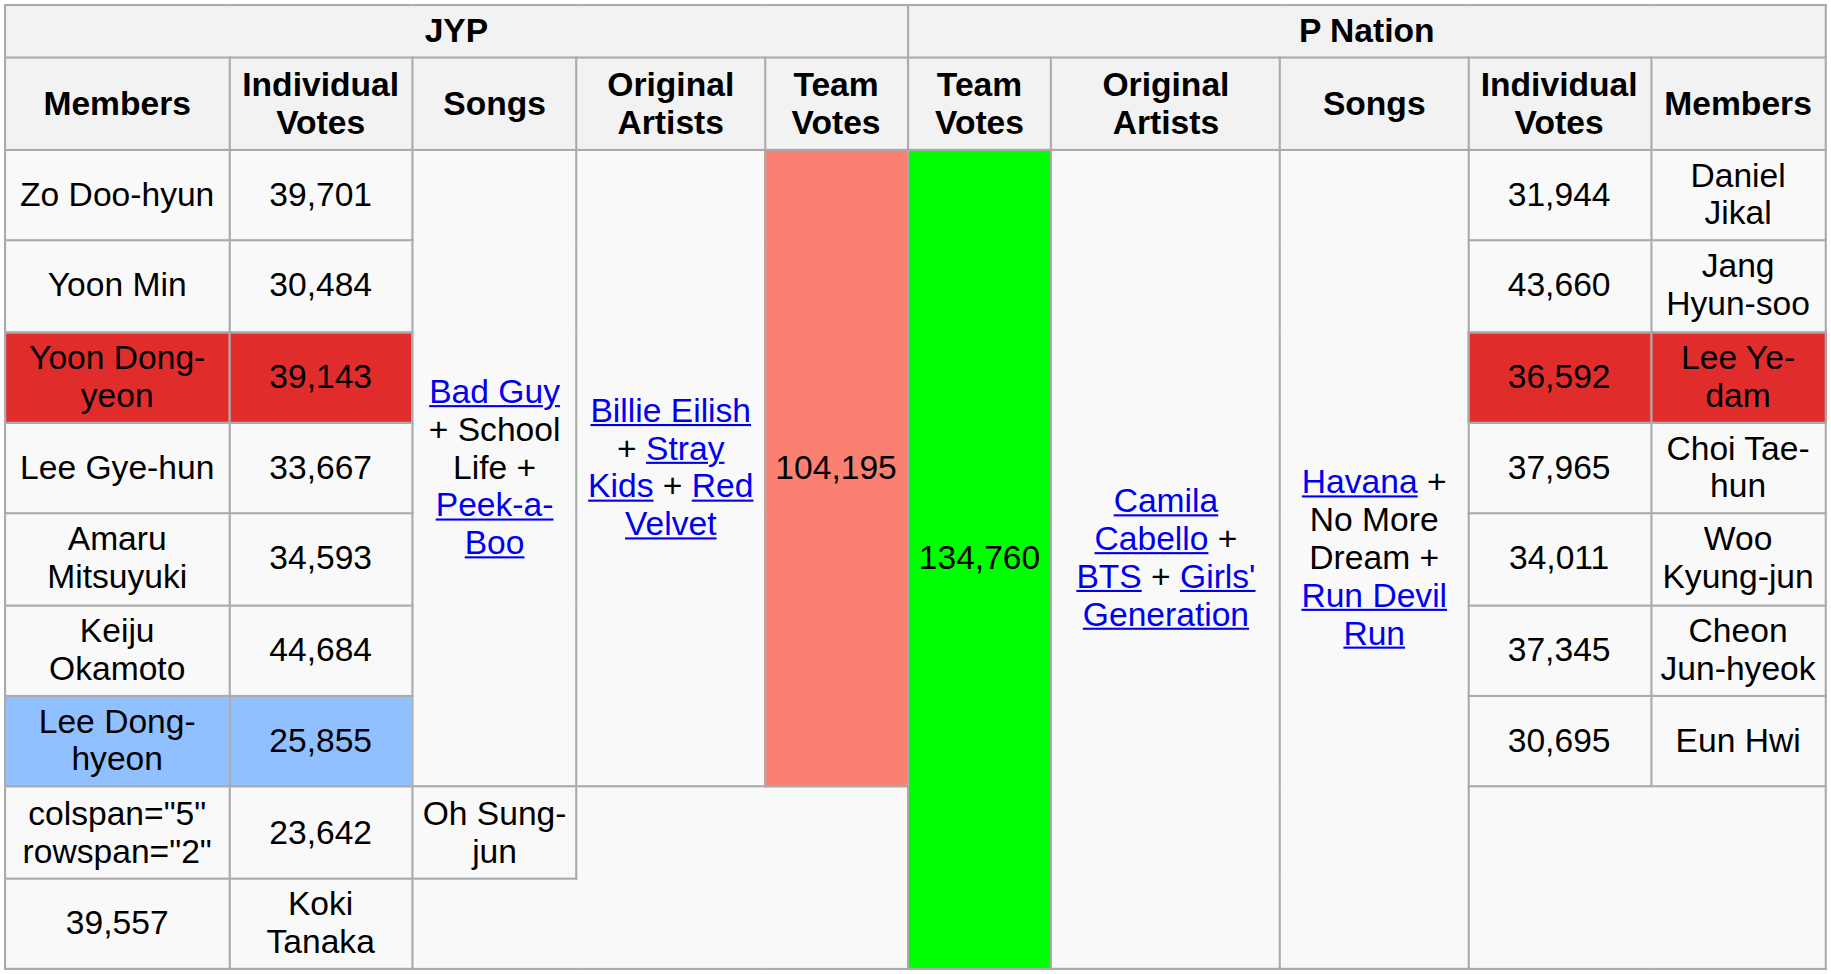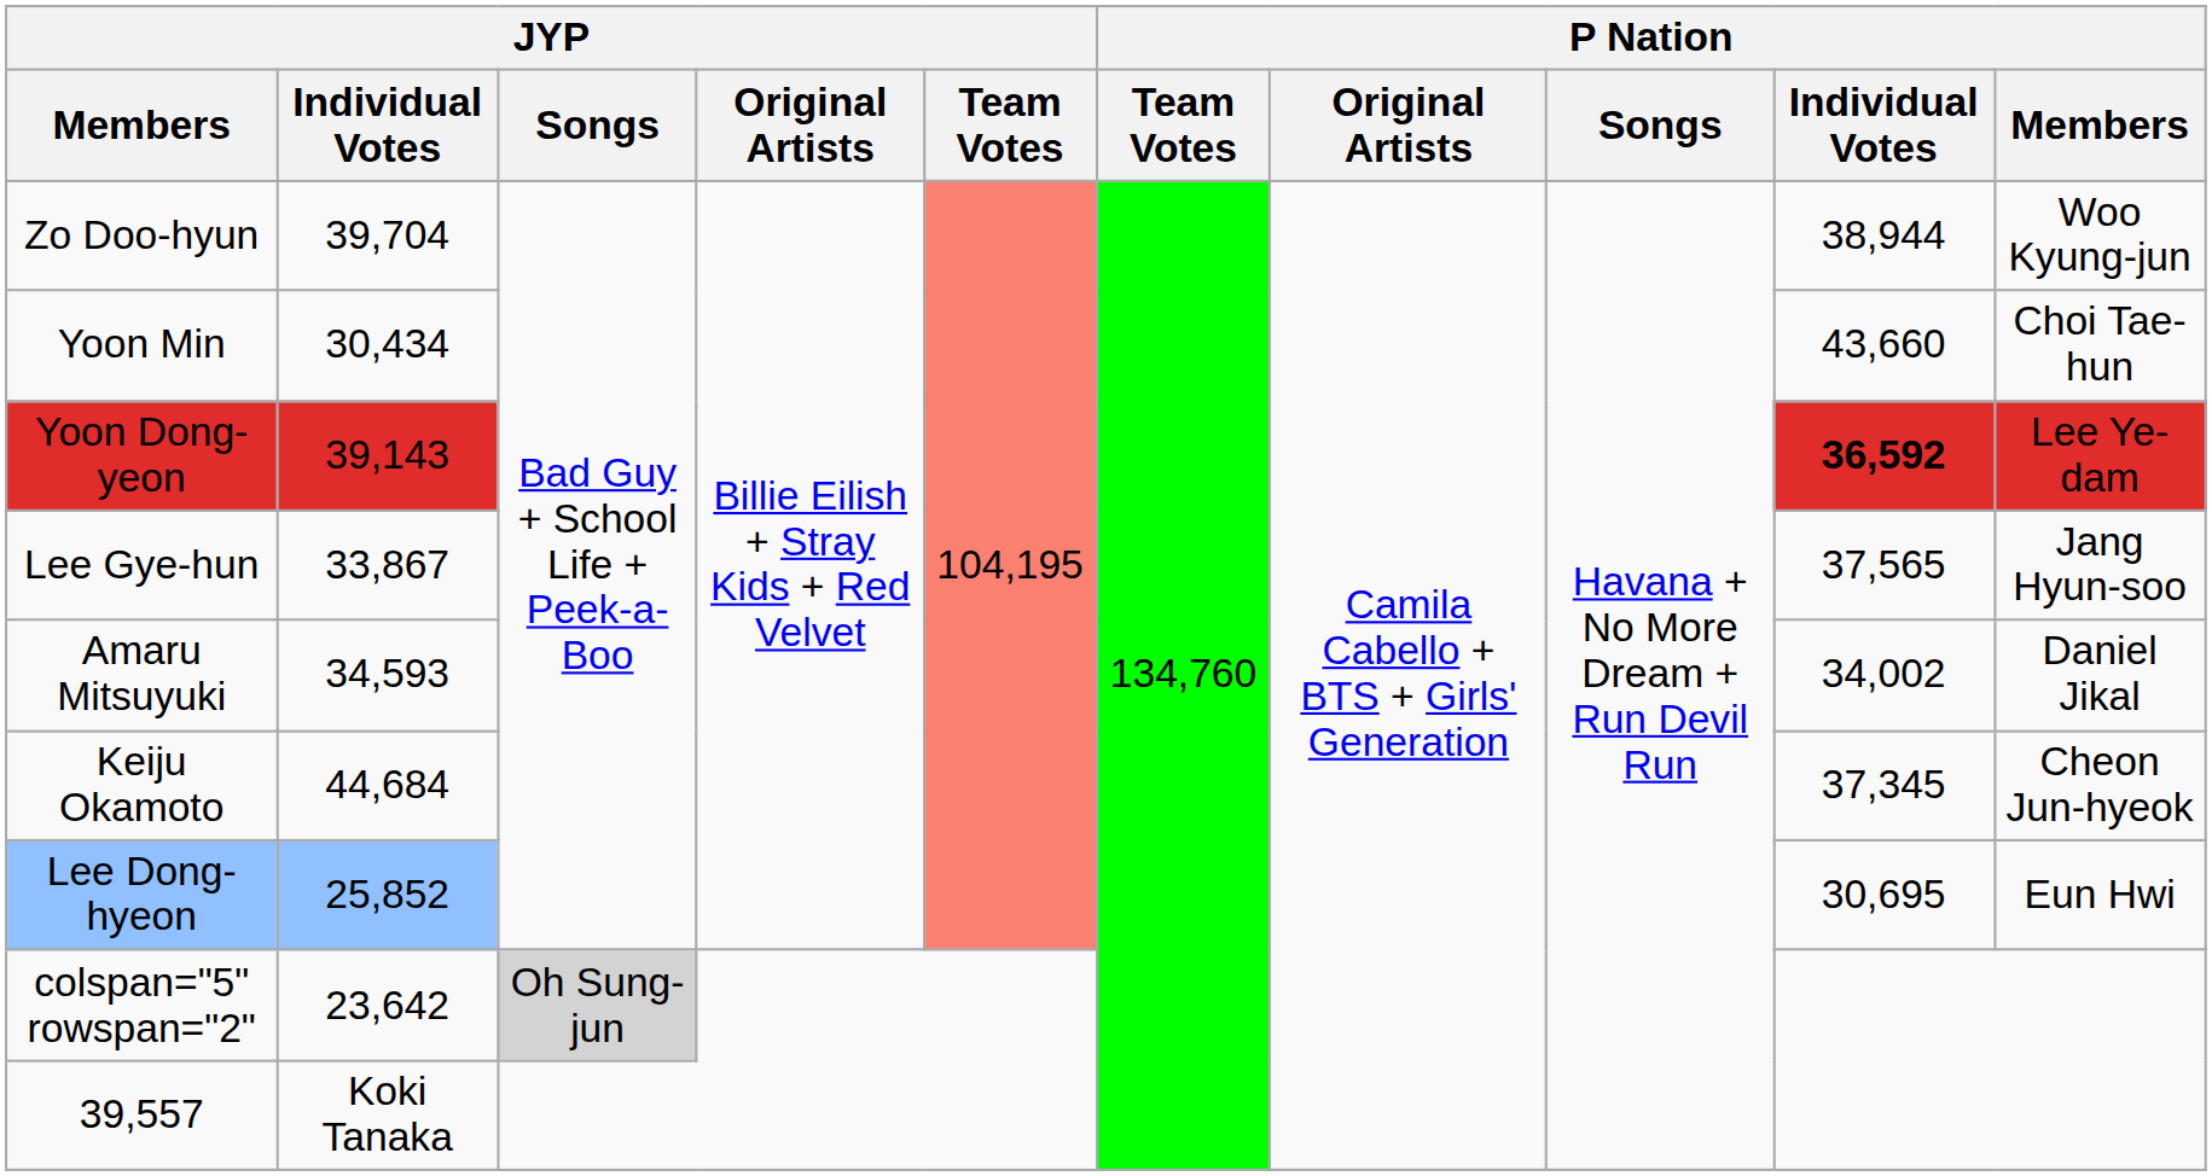Zo Doo-hyun | JYP / Individual Votes: 39,701 -> 39,704
Zo Doo-hyun | P Nation / Individual Votes: 31,944 -> 38,944
Zo Doo-hyun | P Nation / Members: Daniel Jikal -> Woo Kyung-jun
Yoon Min | JYP / Individual Votes: 30,484 -> 30,434
Yoon Min | P Nation / Members: Jang Hyun-soo -> Choi Tae-hun
Yoon Dong-yeon | P Nation / Individual Votes: normal -> bold
Lee Gye-hun | JYP / Individual Votes: 33,667 -> 33,867
Lee Gye-hun | P Nation / Individual Votes: 37,965 -> 37,565
Lee Gye-hun | P Nation / Members: Choi Tae-hun -> Jang Hyun-soo
Amaru Mitsuyuki | P Nation / Individual Votes: 34,011 -> 34,002
Amaru Mitsuyuki | P Nation / Members: Woo Kyung-jun -> Daniel Jikal
Lee Dong-hyeon | JYP / Individual Votes: 25,855 -> 25,852
colspan="5" rowspan="2" | JYP / Songs: no background -> lightgrey background
